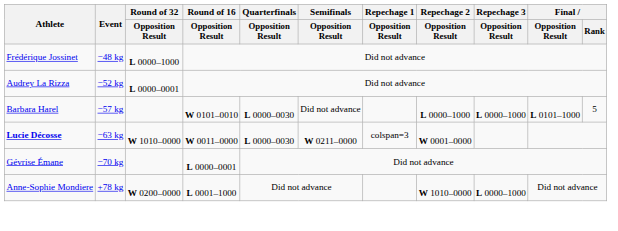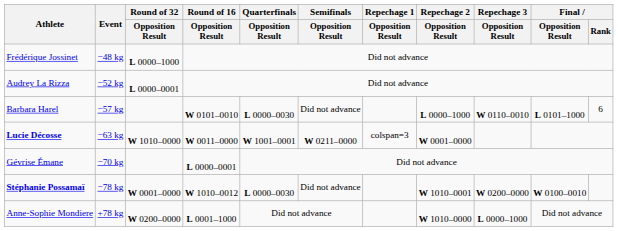Barbara Harel | Repechage 3 / Opposition Result: L 0000–1000 -> W 0110–0010
Barbara Harel | Final / Rank: 5 -> 6
Lucie Décosse | Quarterfinals / Opposition Result: L 0000–0030 -> W 1001–0001
+ row: Stéphanie Possamaï | −78 kg | W 0001–0000 | W 1010–0012 | L 0000–0030 | Did not advance | W 1010–0001 | W 0200–0000 | W 0100–0010
